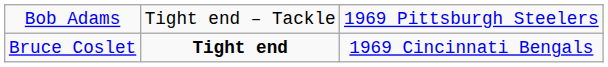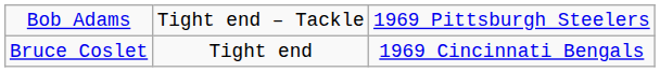Bruce Coslet | column 2: bold -> normal
